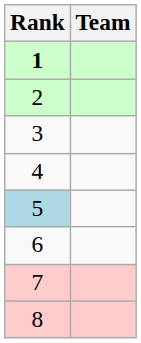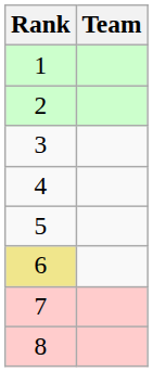1 | Rank: bold -> normal
5 | Rank: lightblue background -> no background
6 | Rank: no background -> khaki background
